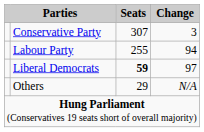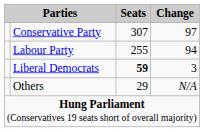Conservative Party | Change: 3 -> 97
Liberal Democrats | Change: 97 -> 3
